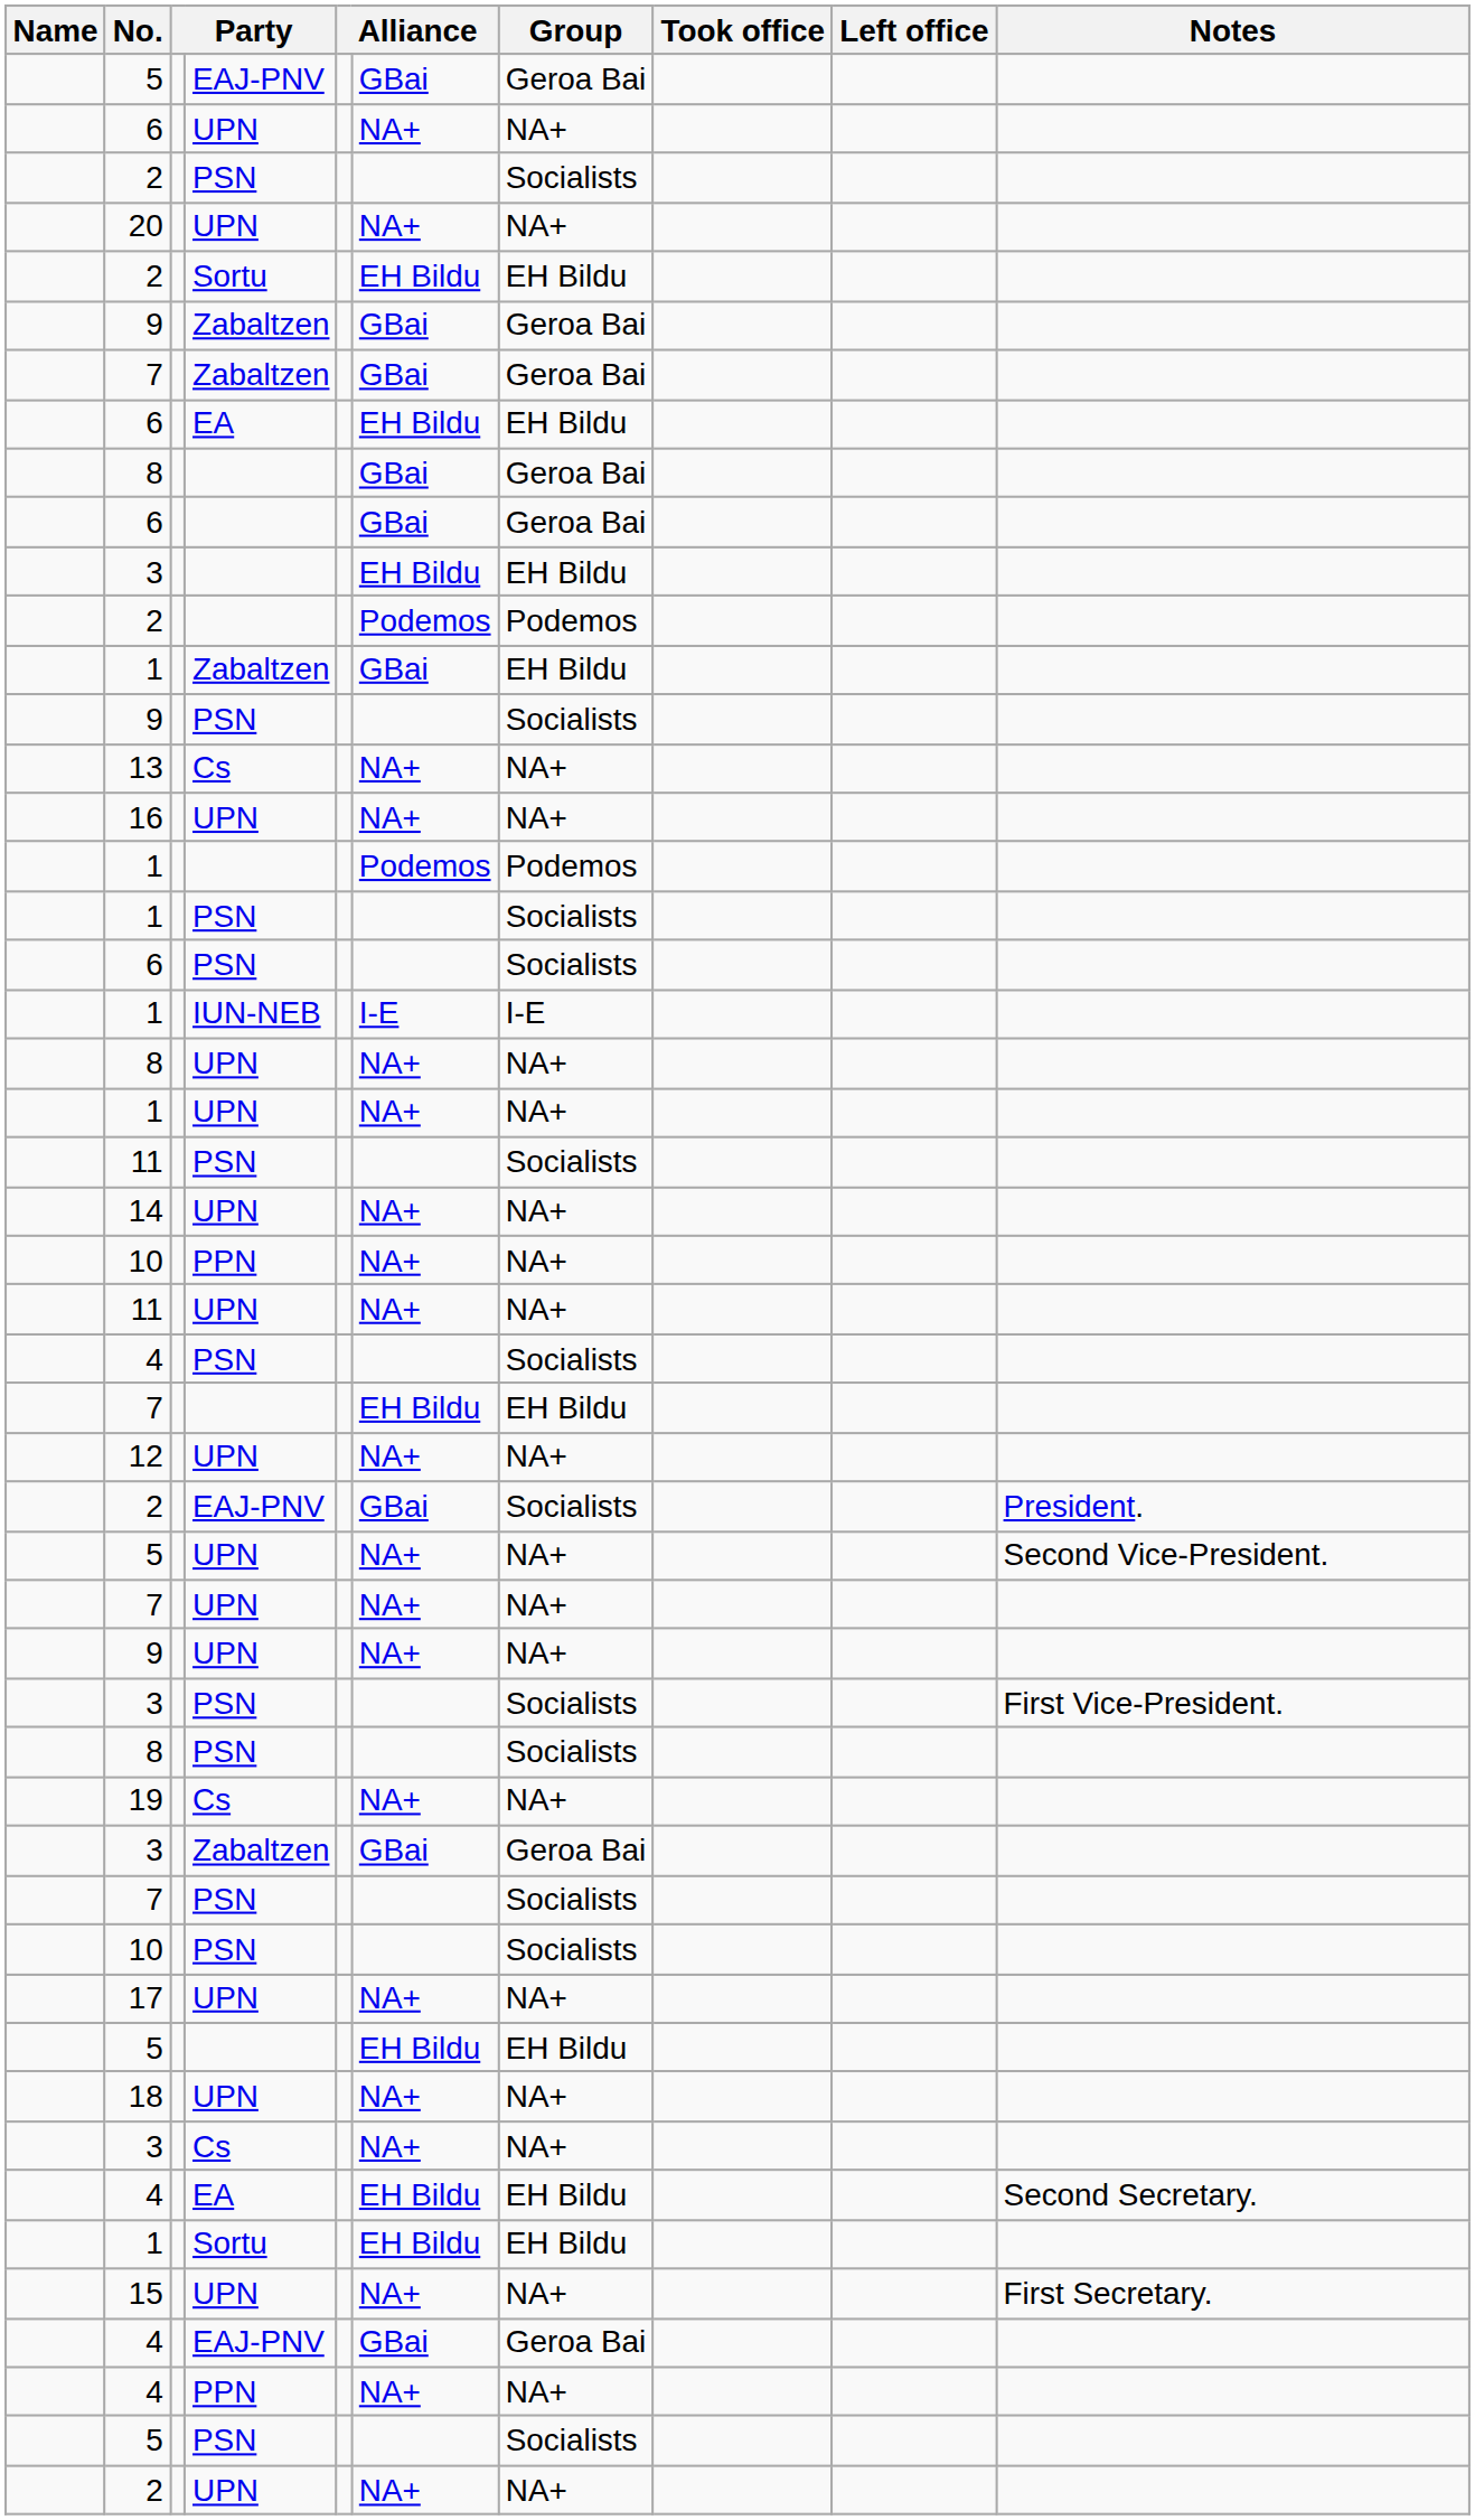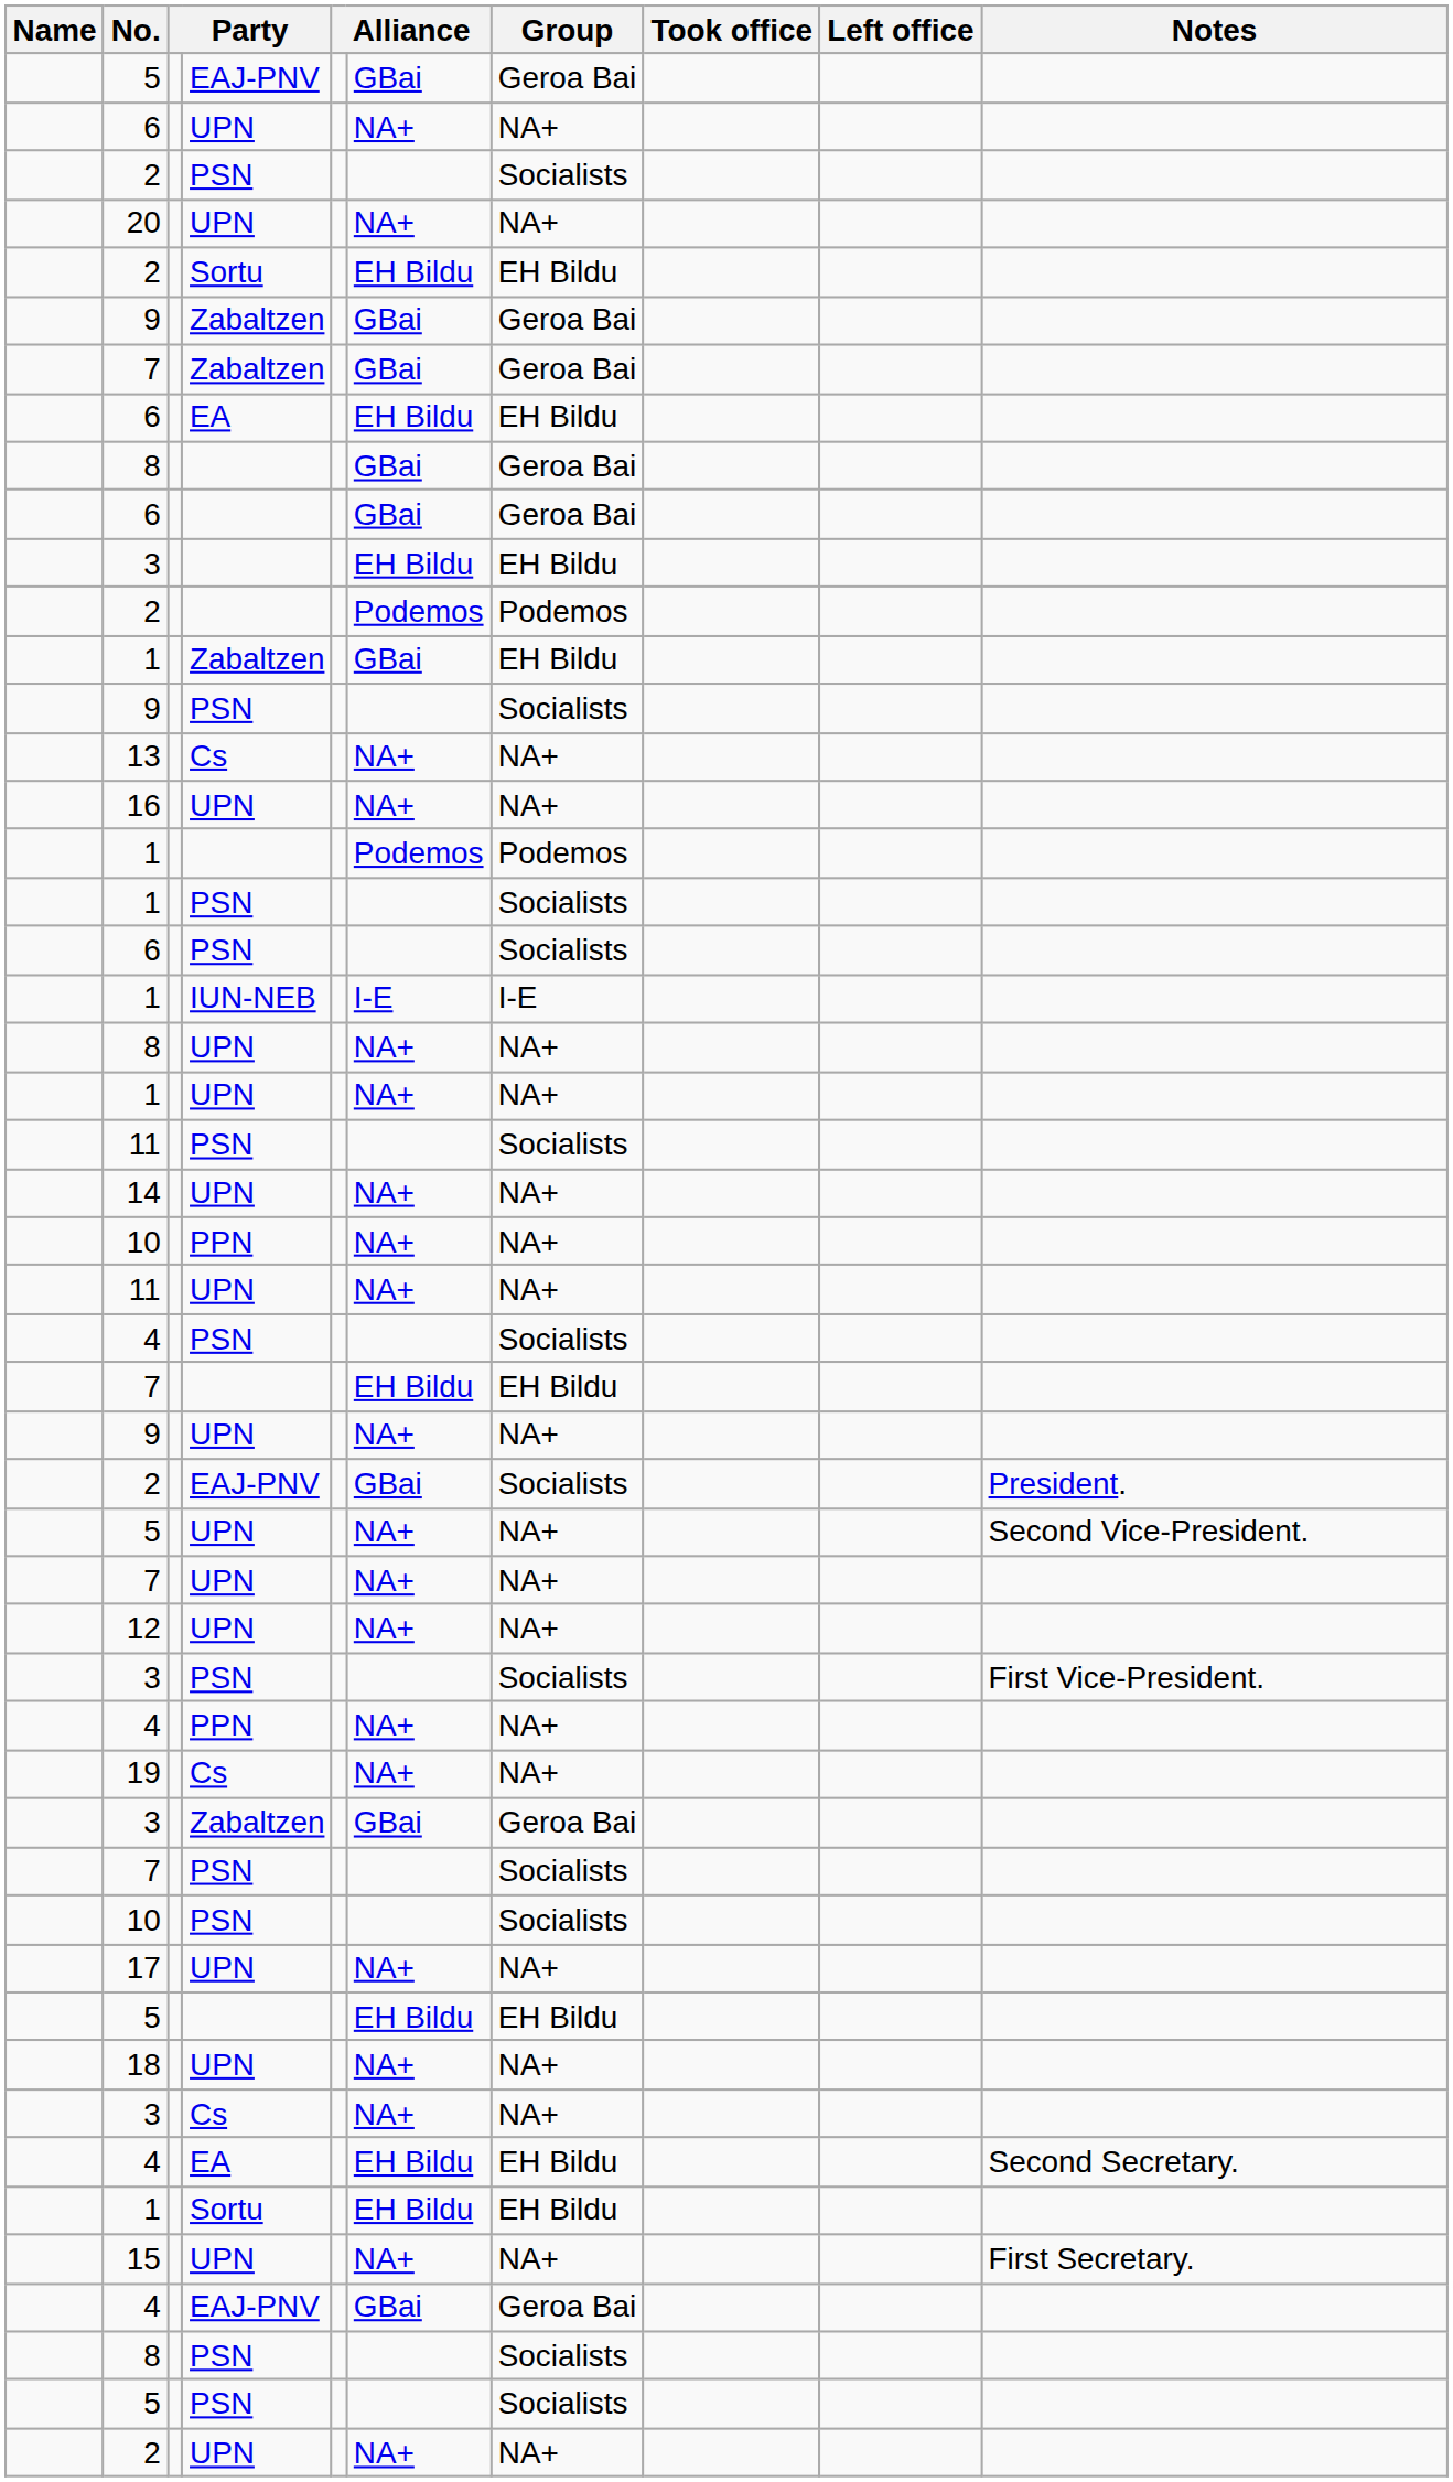rows swapped: 12 <-> 9 / UPN
rows swapped: 8 / PSN <-> 4 / PPN
